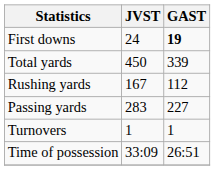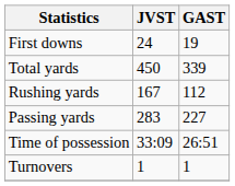First downs | GAST: bold -> normal
rows swapped: Turnovers <-> Time of possession
